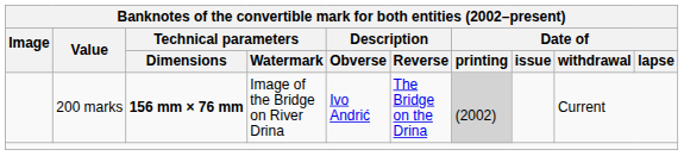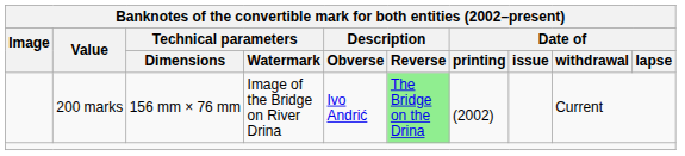200 marks | Technical parameters / Dimensions: bold -> normal
200 marks | Description / Reverse: no background -> lightgreen background
200 marks | Date of / printing: lightgrey background -> no background
